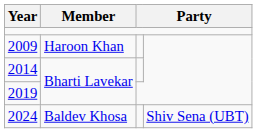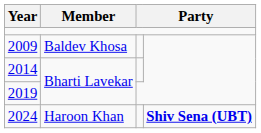2009 | Member: Haroon Khan -> Baldev Khosa
2024 | Member: Baldev Khosa -> Haroon Khan
2024 | column 4: normal -> bold
